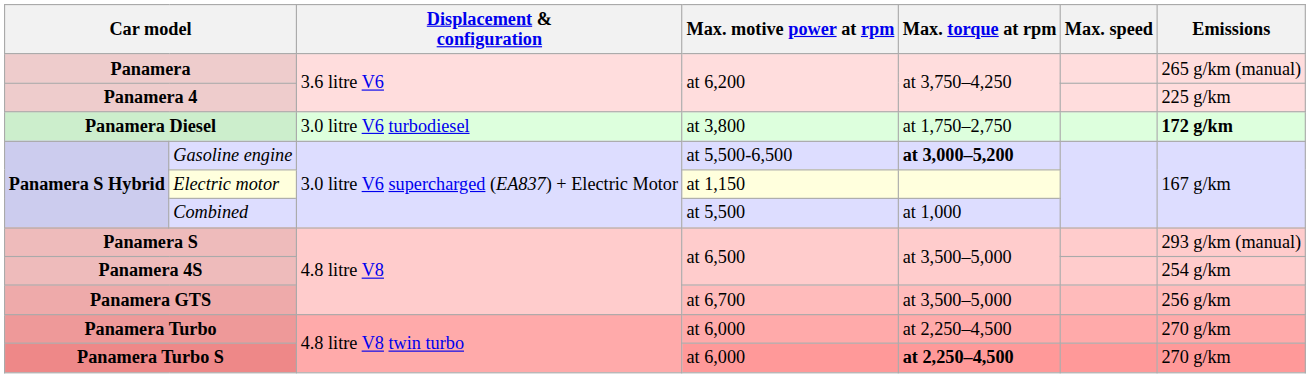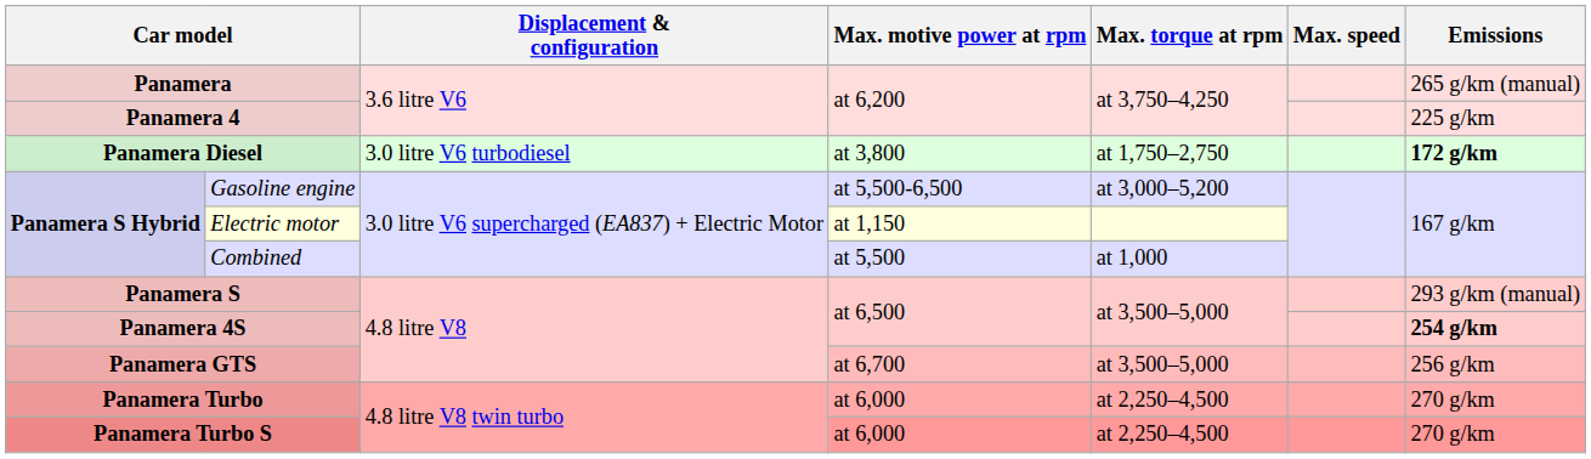Gasoline engine | Max. torque at rpm: bold -> normal
Panamera 4S | Emissions: normal -> bold
Panamera Turbo S | Max. torque at rpm: bold -> normal
